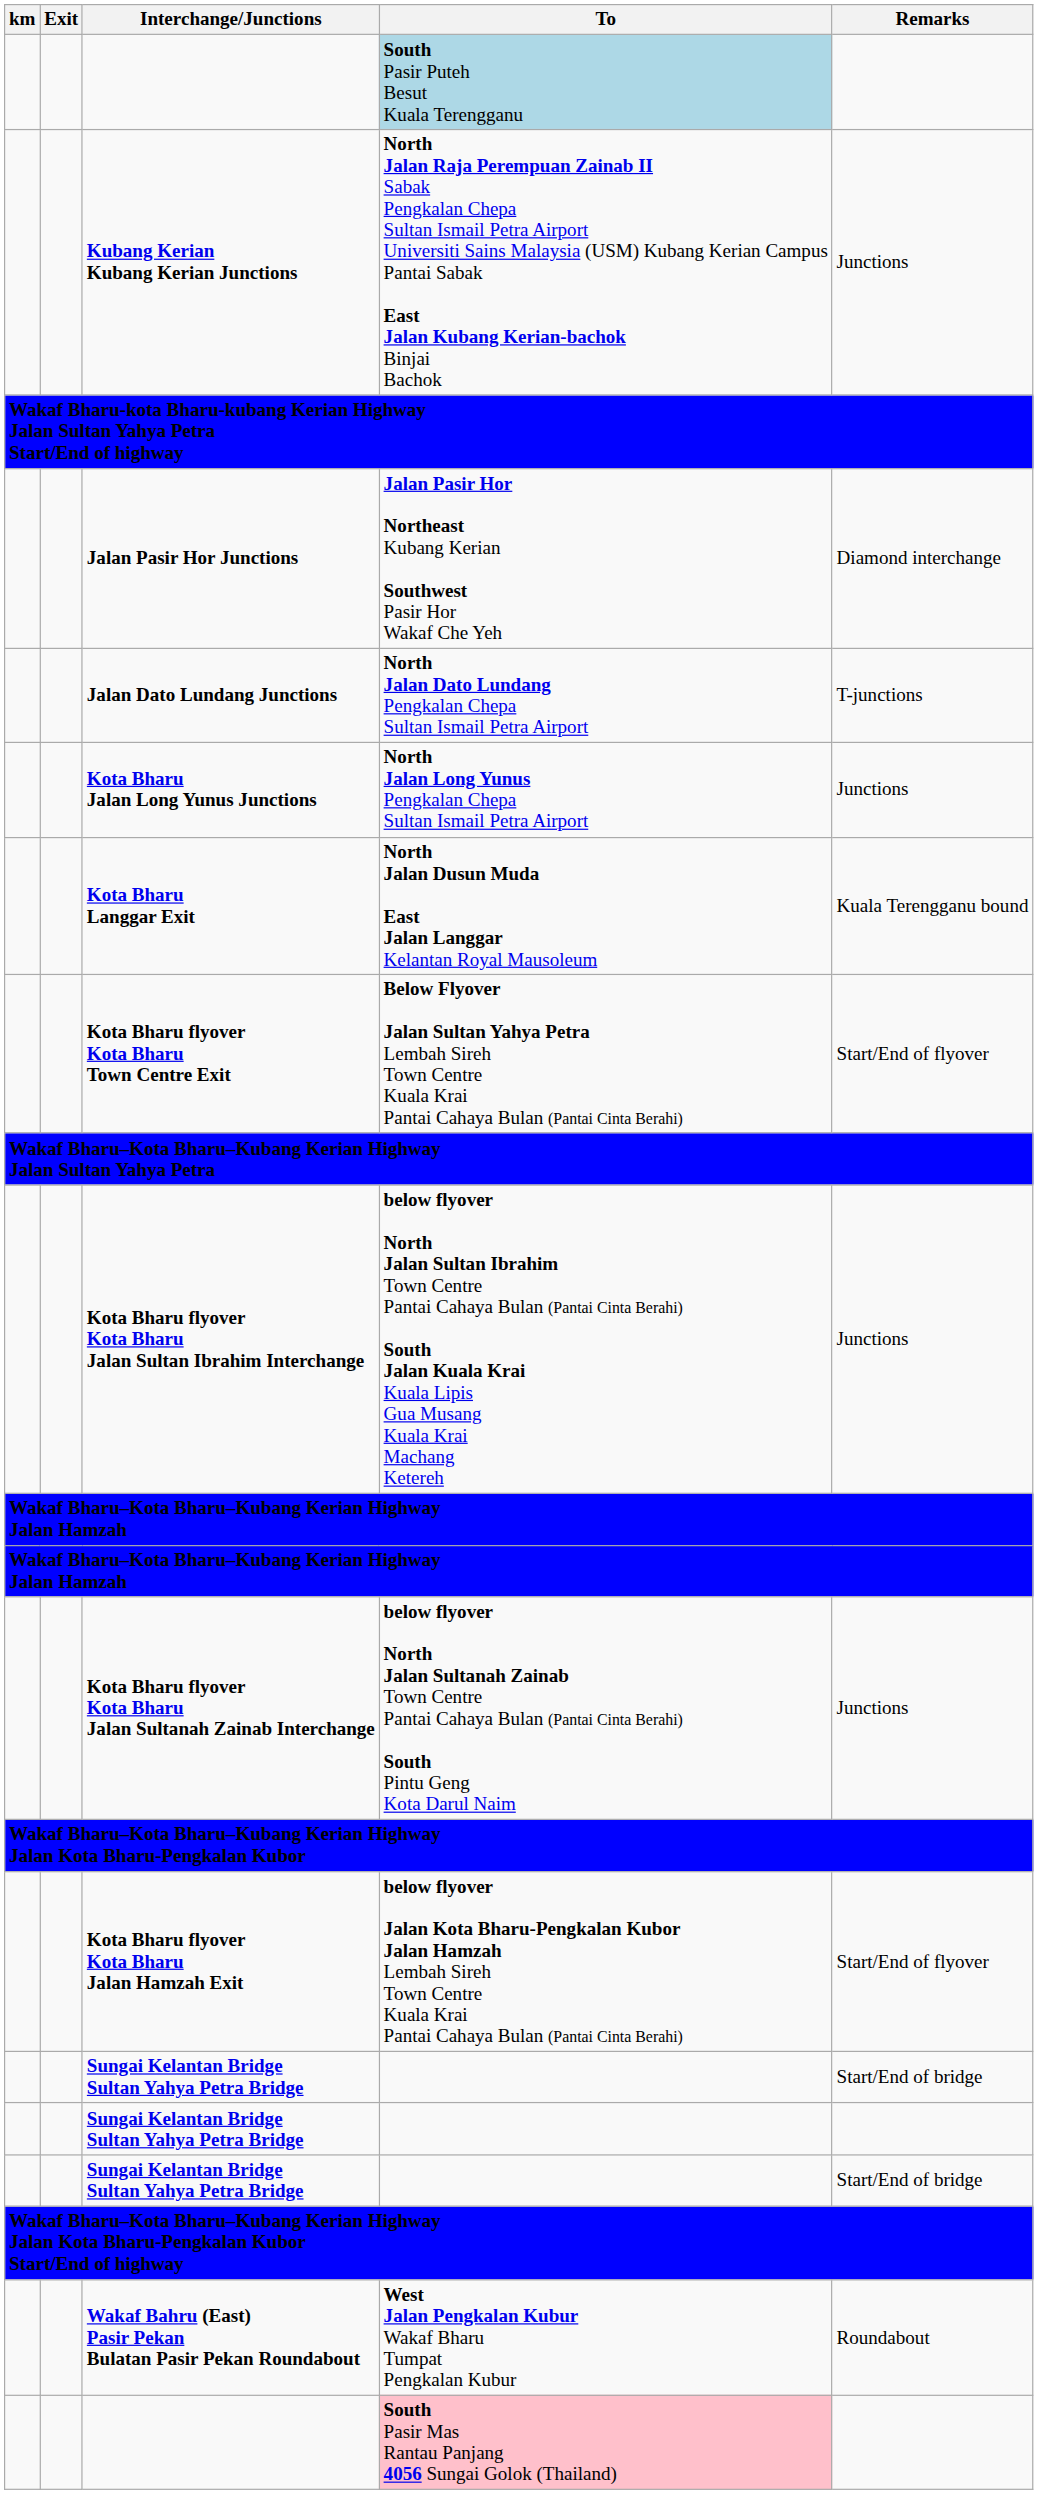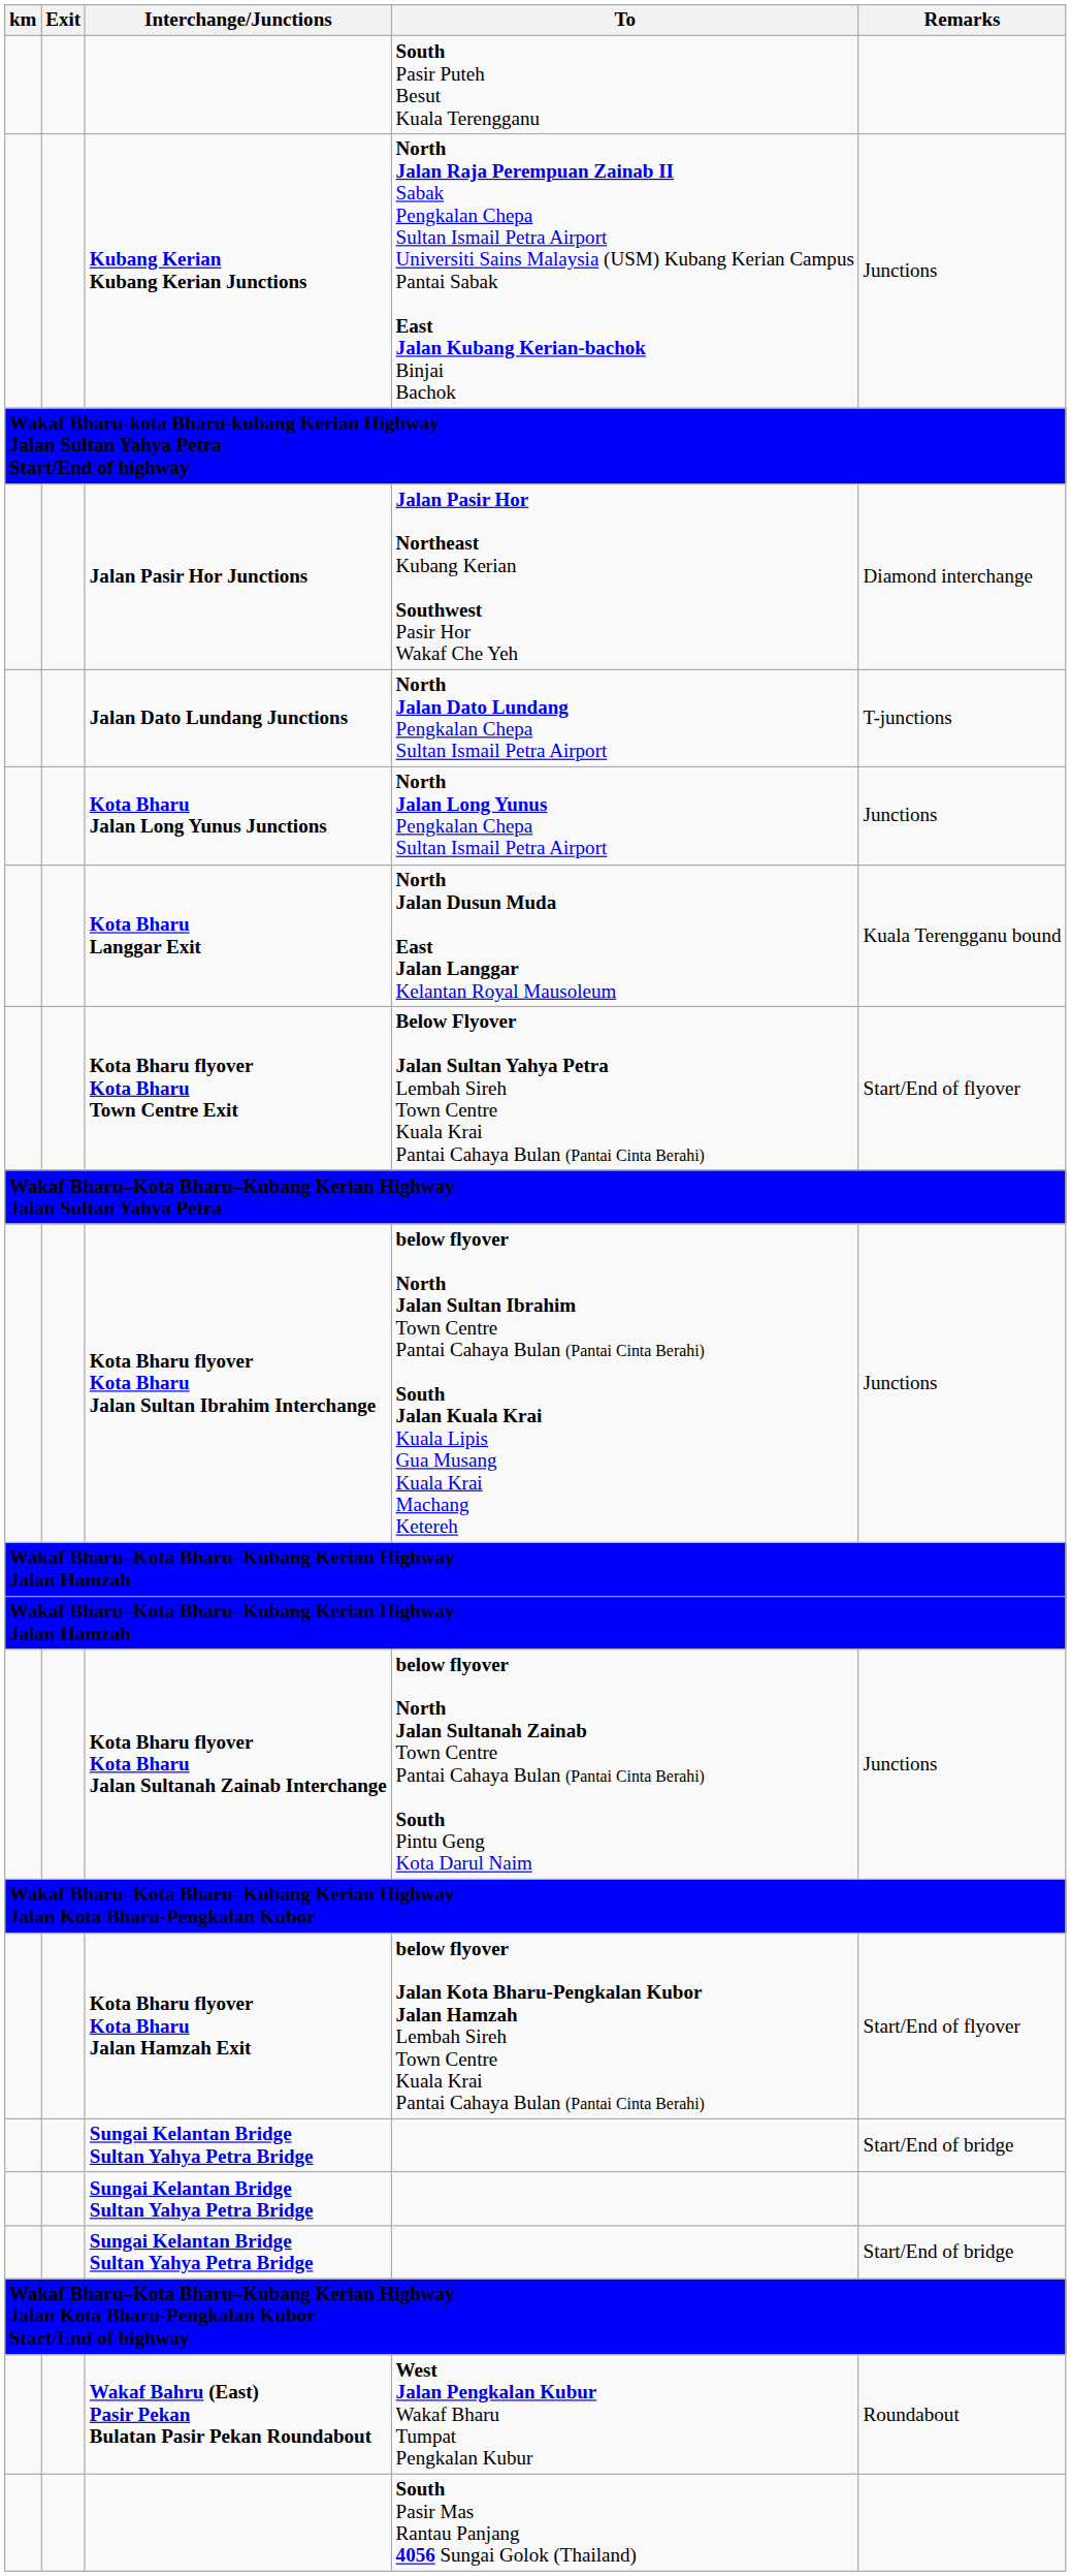South Pasir Puteh Besut Kuala Terengganu | To: lightblue background -> no background
South Pasir Mas Rantau Panjang 4056 Sungai Golok (Thailand) | To: pink background -> no background
